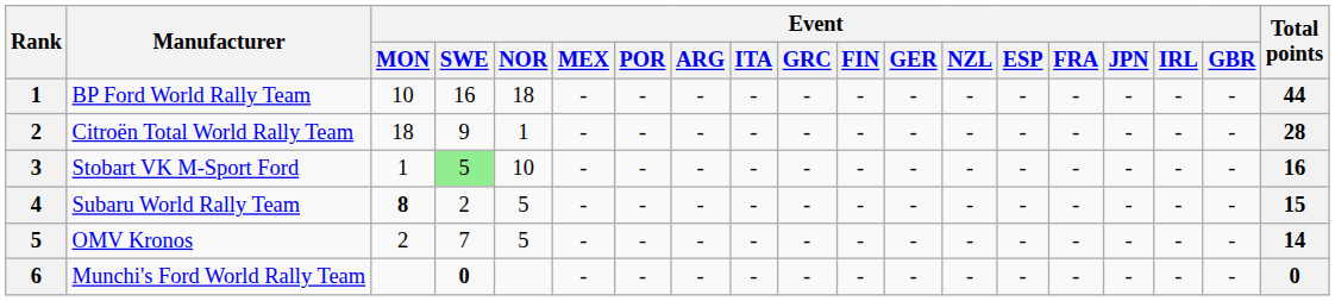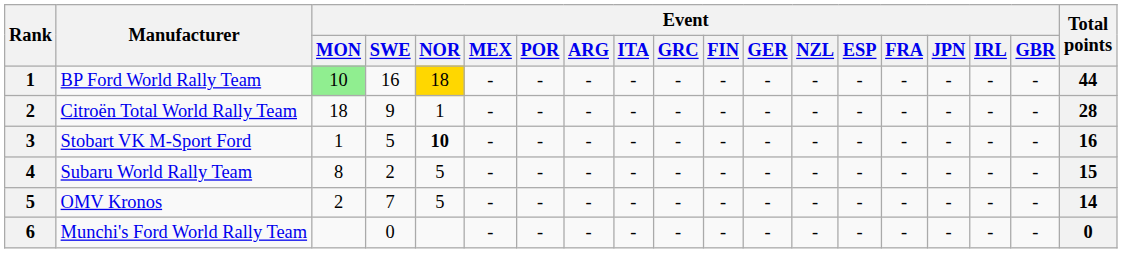BP Ford World Rally Team | Event / MON: no background -> lightgreen background
BP Ford World Rally Team | Event / NOR: no background -> gold background
Stobart VK M-Sport Ford | Event / SWE: lightgreen background -> no background
Stobart VK M-Sport Ford | Event / NOR: normal -> bold
Subaru World Rally Team | Event / MON: bold -> normal
Munchi's Ford World Rally Team | Event / SWE: bold -> normal
